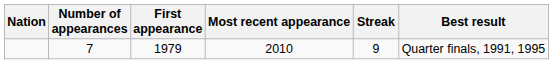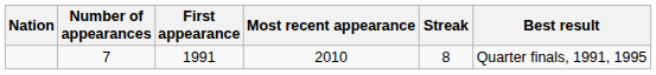row 2 | First appearance: 1979 -> 1991
row 2 | Streak: 9 -> 8
